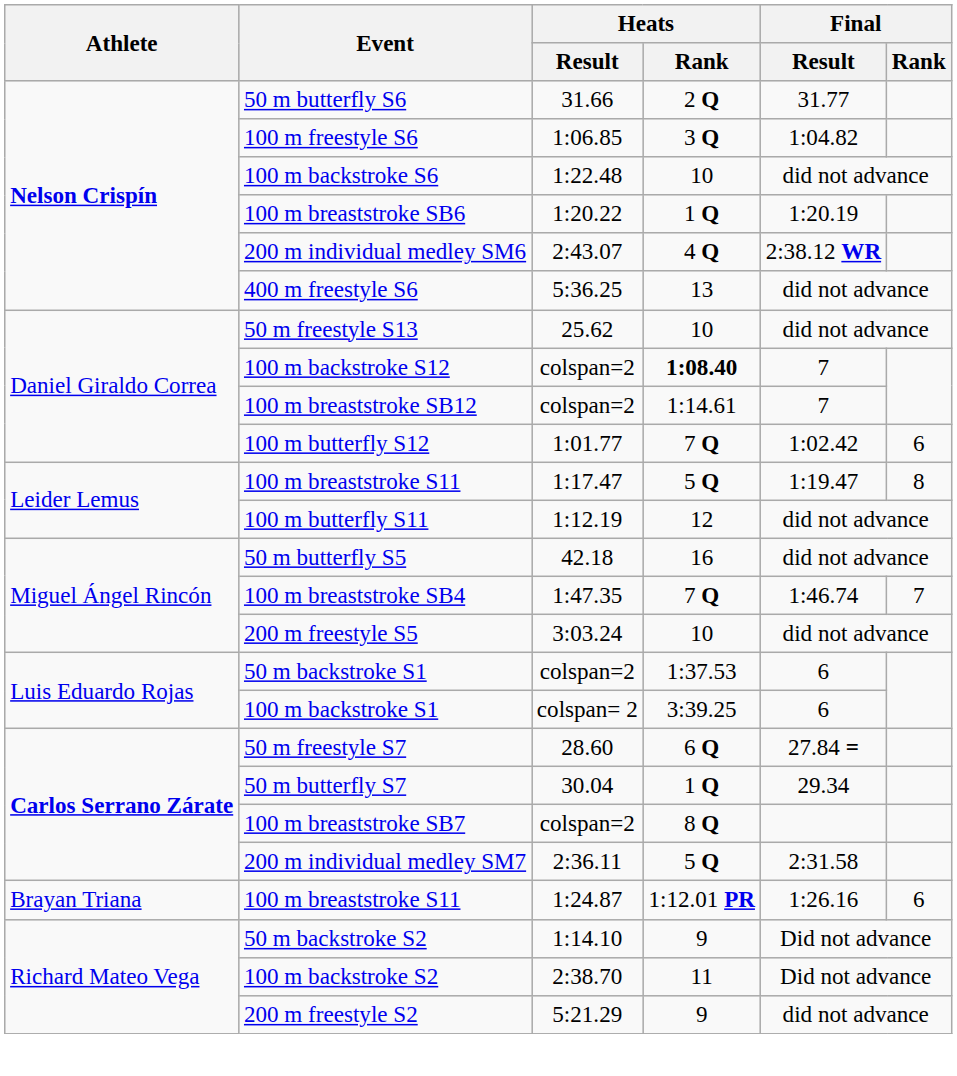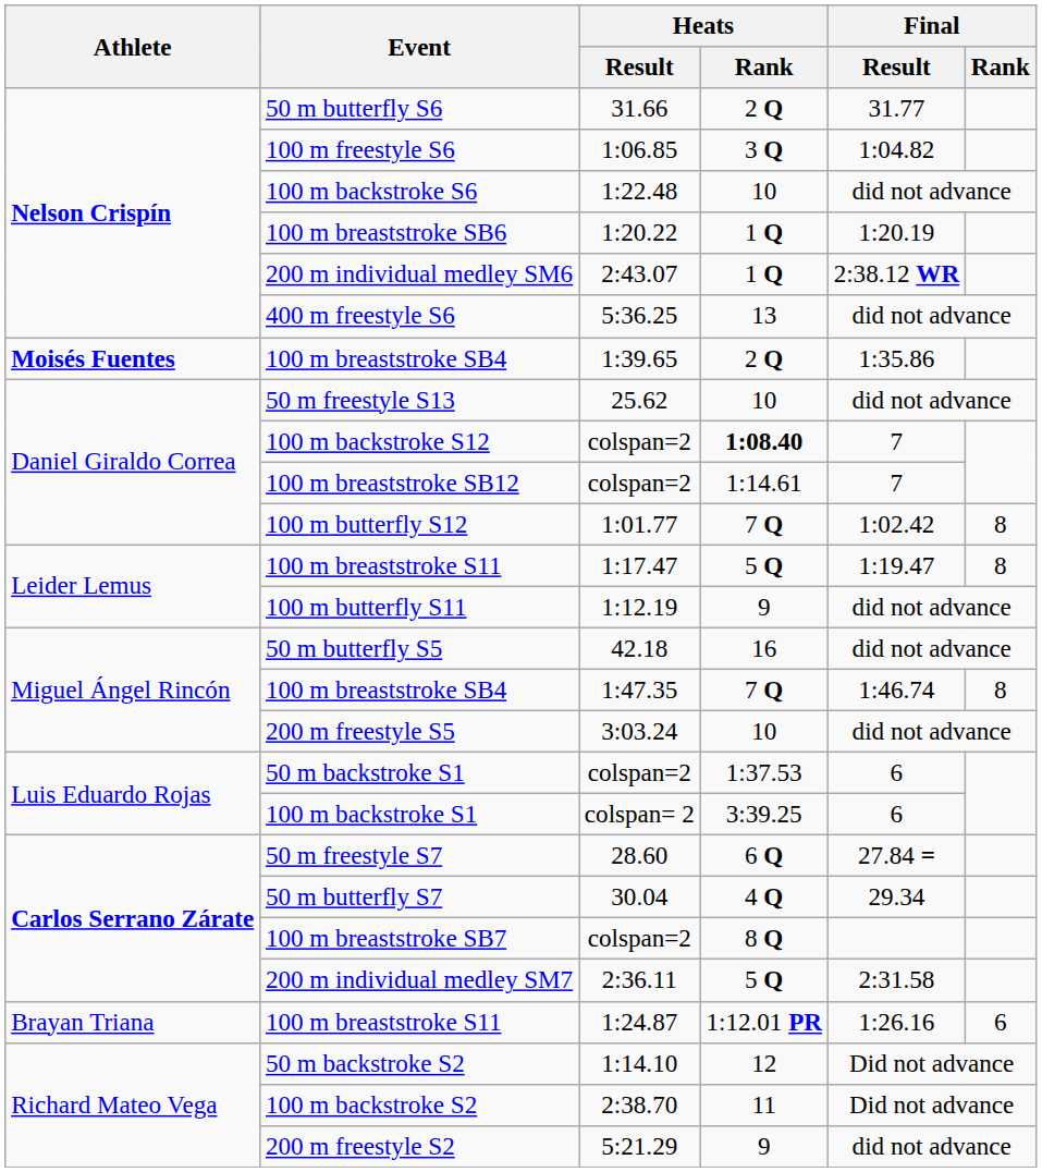200 m individual medley SM6 | Heats / Rank: 4 Q -> 1 Q
+ row: Moisés Fuentes | 100 m breaststroke SB4 | 1:39.65 | 2 Q | 1:35.86
100 m butterfly S12 | Final / Rank: 6 -> 8
100 m butterfly S11 | Heats / Rank: 12 -> 9
100 m breaststroke SB4 / 1:47.35 | Final / Rank: 7 -> 8
50 m butterfly S7 | Heats / Rank: 1 Q -> 4 Q
50 m backstroke S2 | Heats / Rank: 9 -> 12
